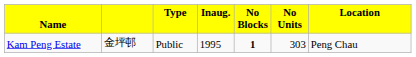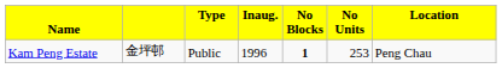Kam Peng Estate | column 4: 1995 -> 1996
Kam Peng Estate | column 6: 303 -> 253
